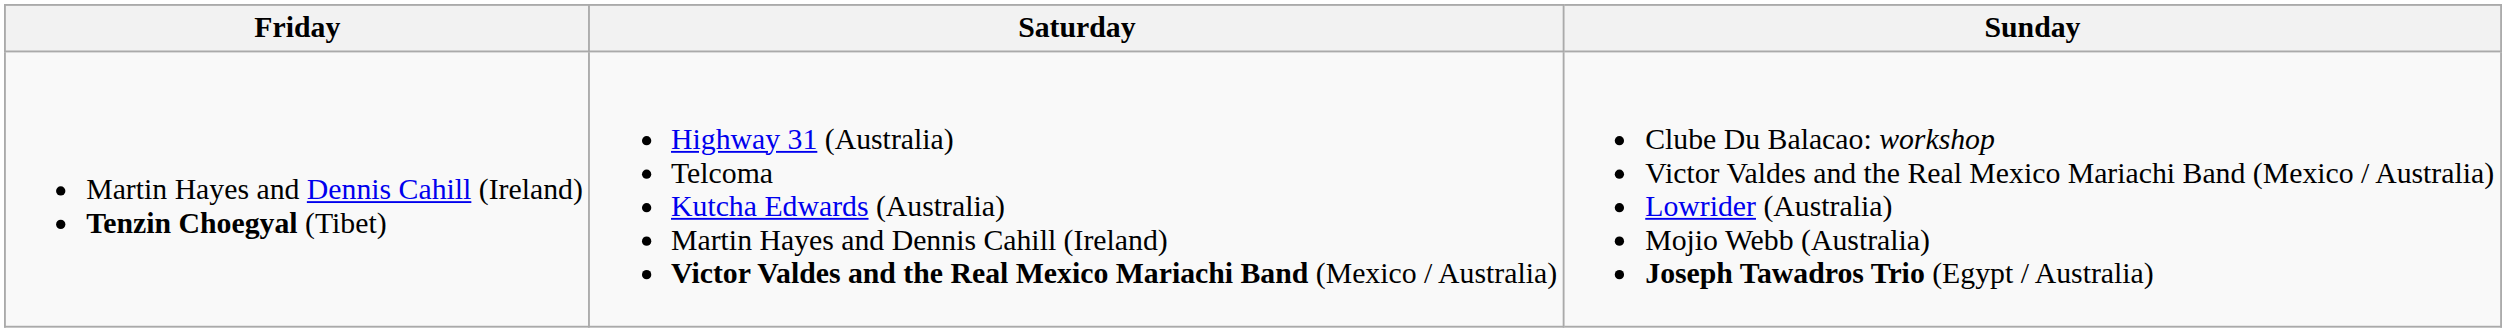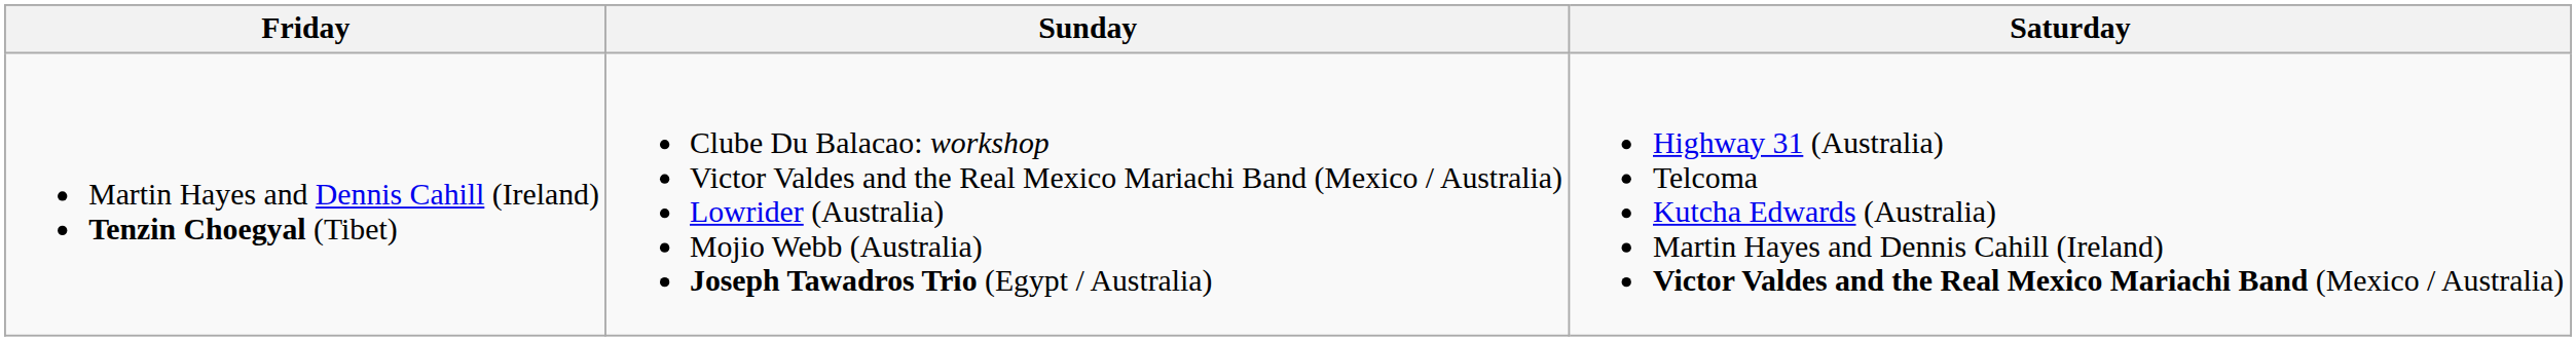columns swapped: Saturday <-> Sunday
